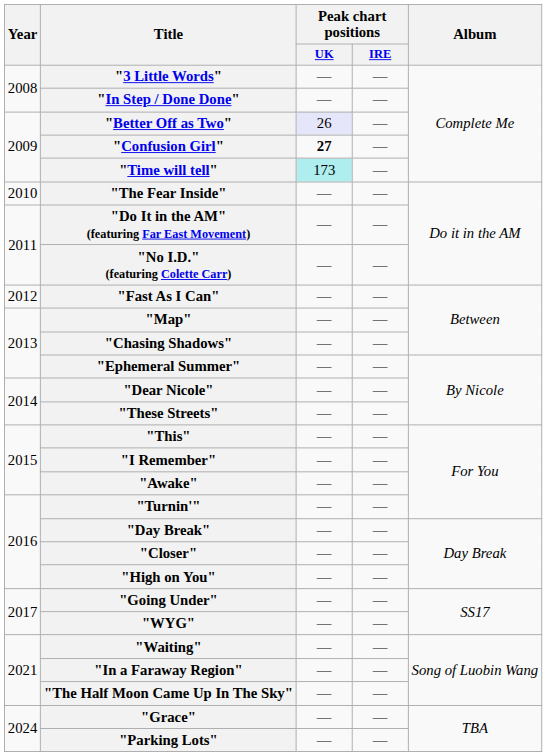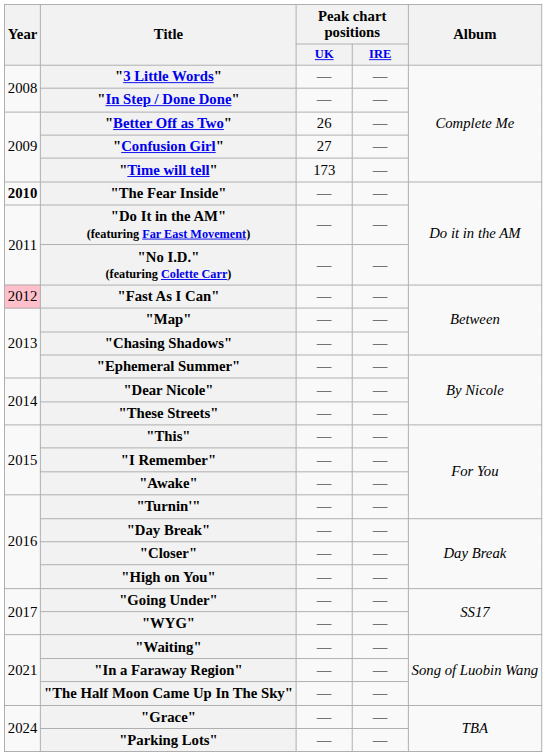"Better Off as Two" | Peak chart positions / UK: lavender background -> no background
"Confusion Girl" | Peak chart positions / UK: bold -> normal
"Time will tell" | Peak chart positions / UK: paleturquoise background -> no background
"The Fear Inside" | Year: normal -> bold
"Fast As I Can" | Year: no background -> pink background
